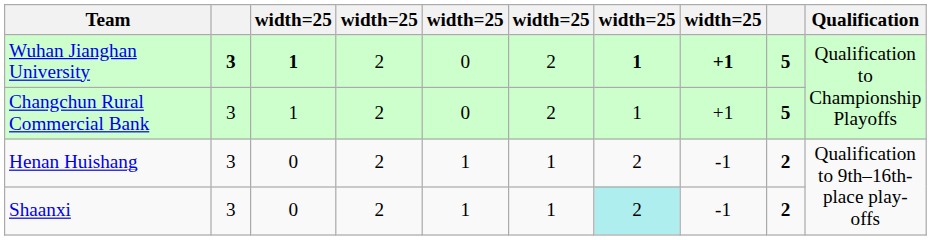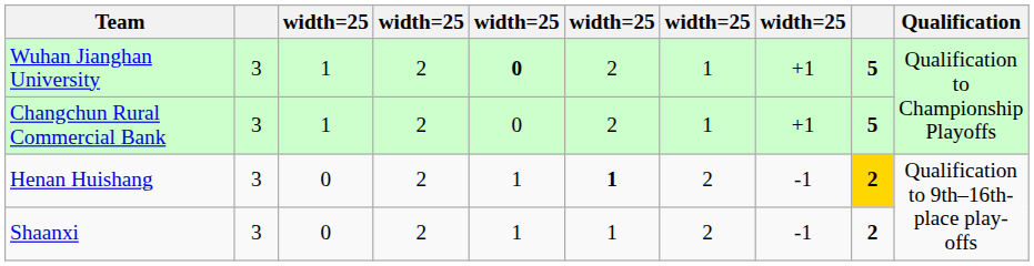Wuhan Jianghan University | column 2: bold -> normal
Wuhan Jianghan University | column 3: bold -> normal
Wuhan Jianghan University | column 5: normal -> bold
Wuhan Jianghan University | column 7: bold -> normal
Wuhan Jianghan University | column 8: bold -> normal
Henan Huishang | column 6: normal -> bold
Henan Huishang | column 9: no background -> gold background
Shaanxi | column 7: paleturquoise background -> no background
